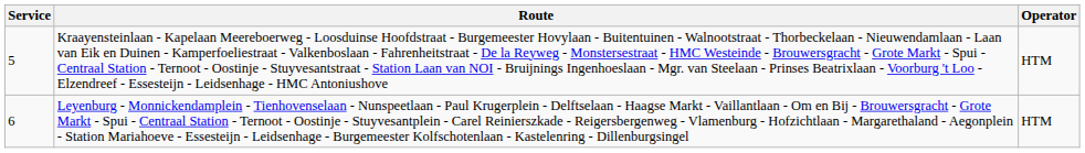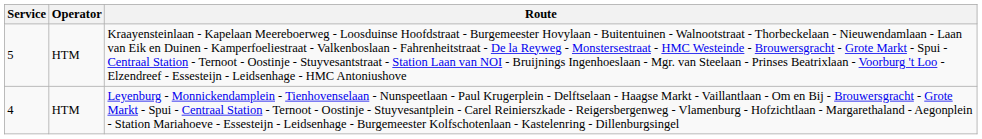columns swapped: Operator <-> Route
row 3 | Service: 6 -> 4
